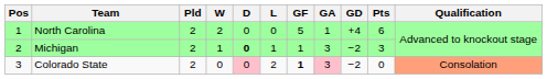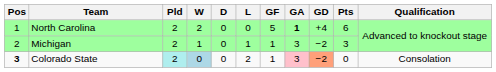North Carolina | GA: normal -> bold
Michigan | D: bold -> normal
Colorado State | Pos: normal -> bold
Colorado State | Pld: no background -> paleturquoise background
Colorado State | W: no background -> lightblue background
Colorado State | D: pink background -> no background
Colorado State | GF: bold -> normal
Colorado State | GD: no background -> lightsalmon background
Colorado State | Qualification: lightsalmon background -> no background
